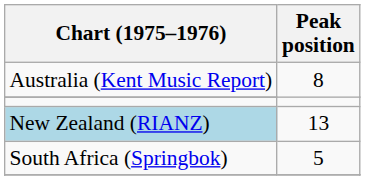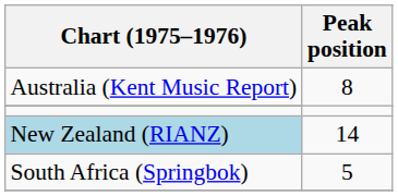row 4 | Peak position: 13 -> 14
